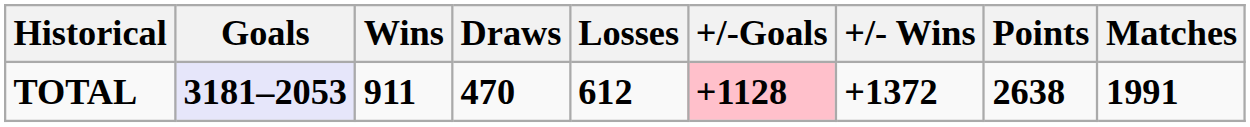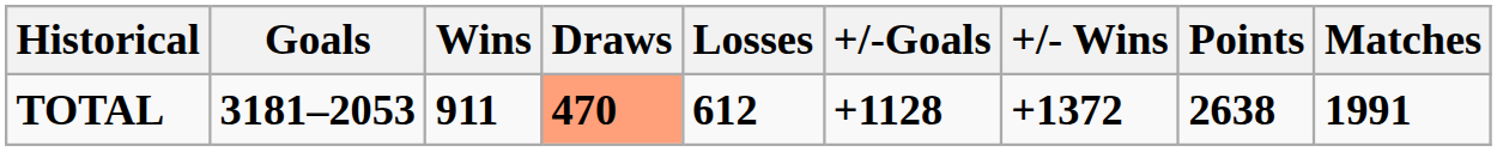row 2 | Goals: lavender background -> no background
row 2 | Draws: no background -> lightsalmon background
row 2 | +/-Goals: pink background -> no background
